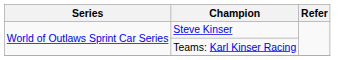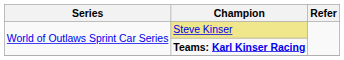Steve Kinser | Champion: no background -> khaki background
Teams: Karl Kinser Racing | Champion: normal -> bold
